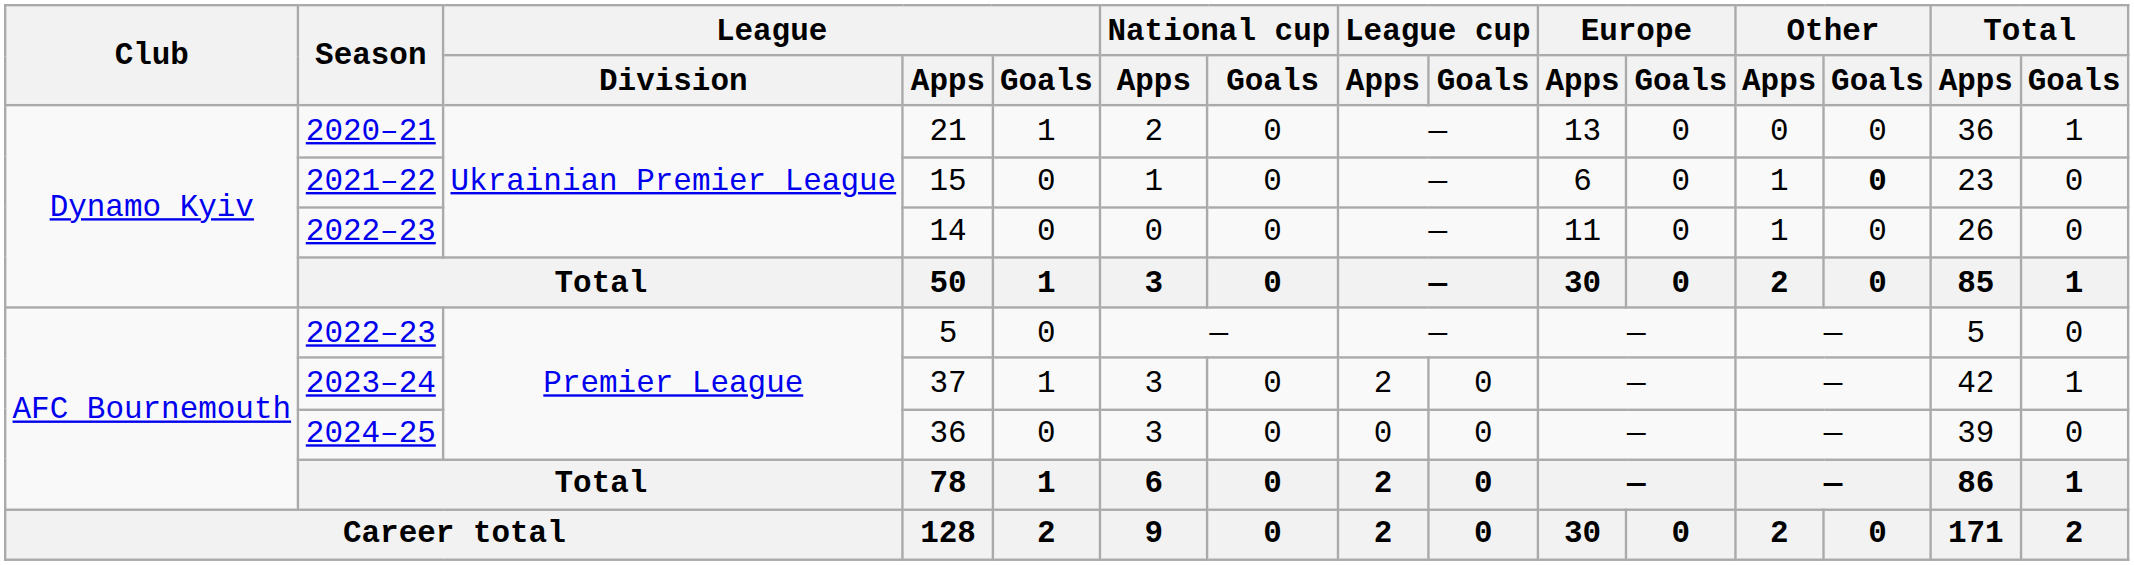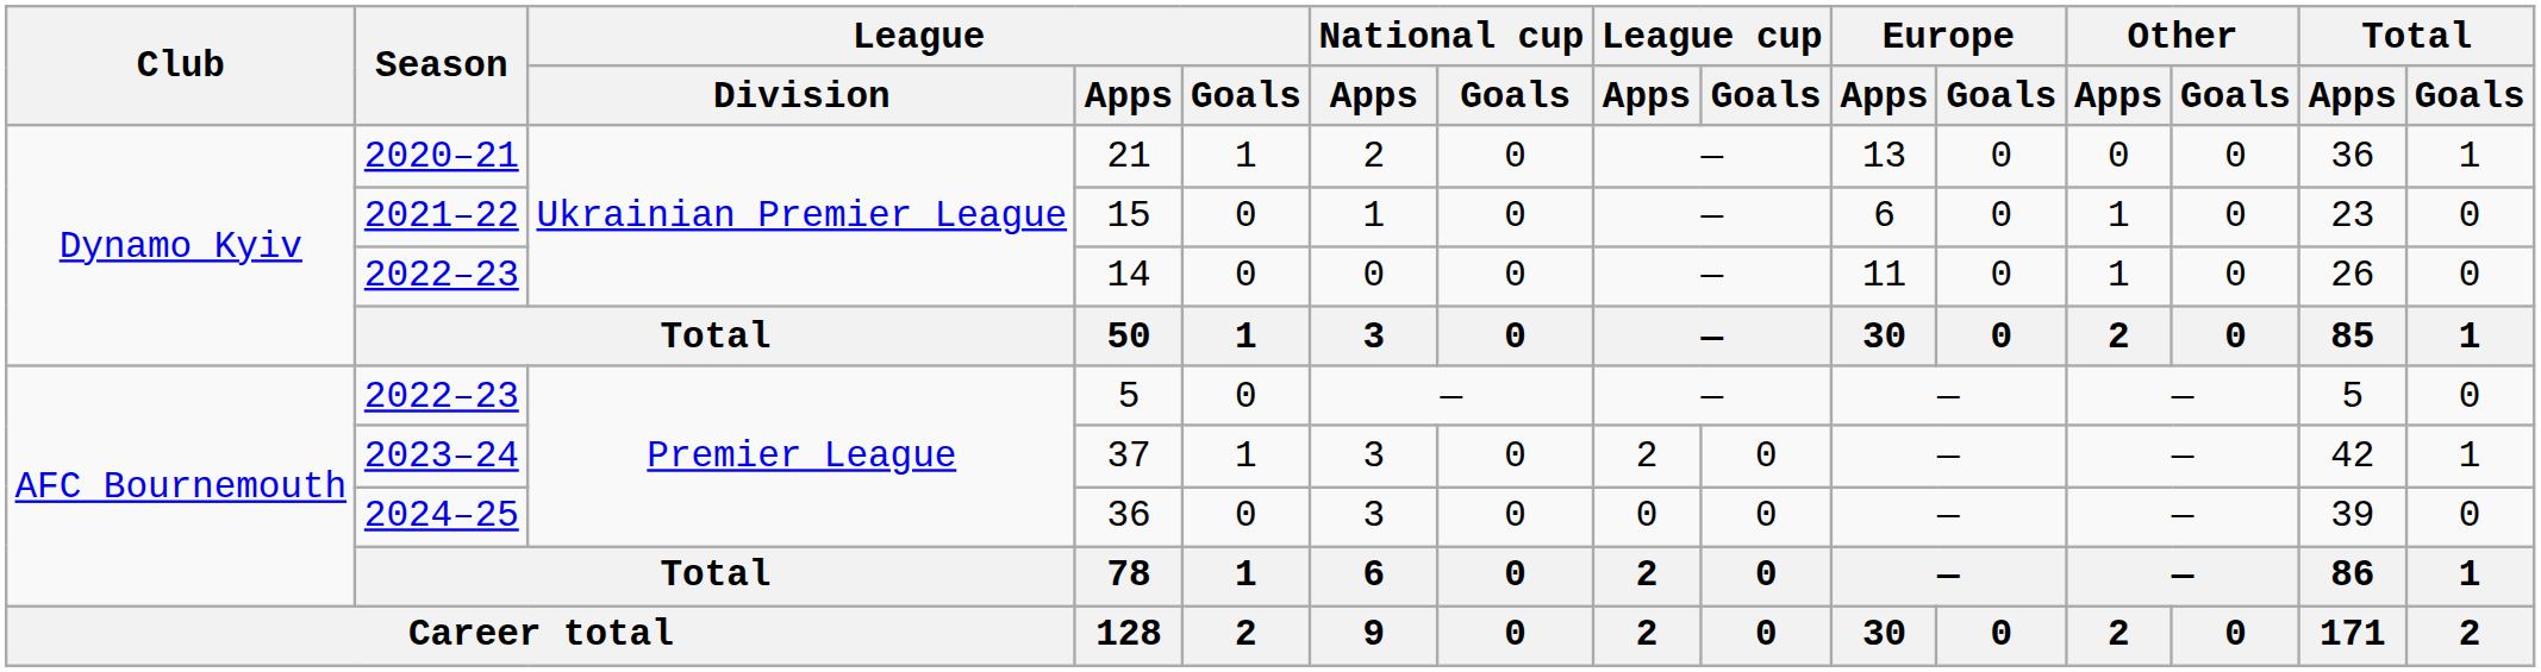15 | Other / Goals: bold -> normal
